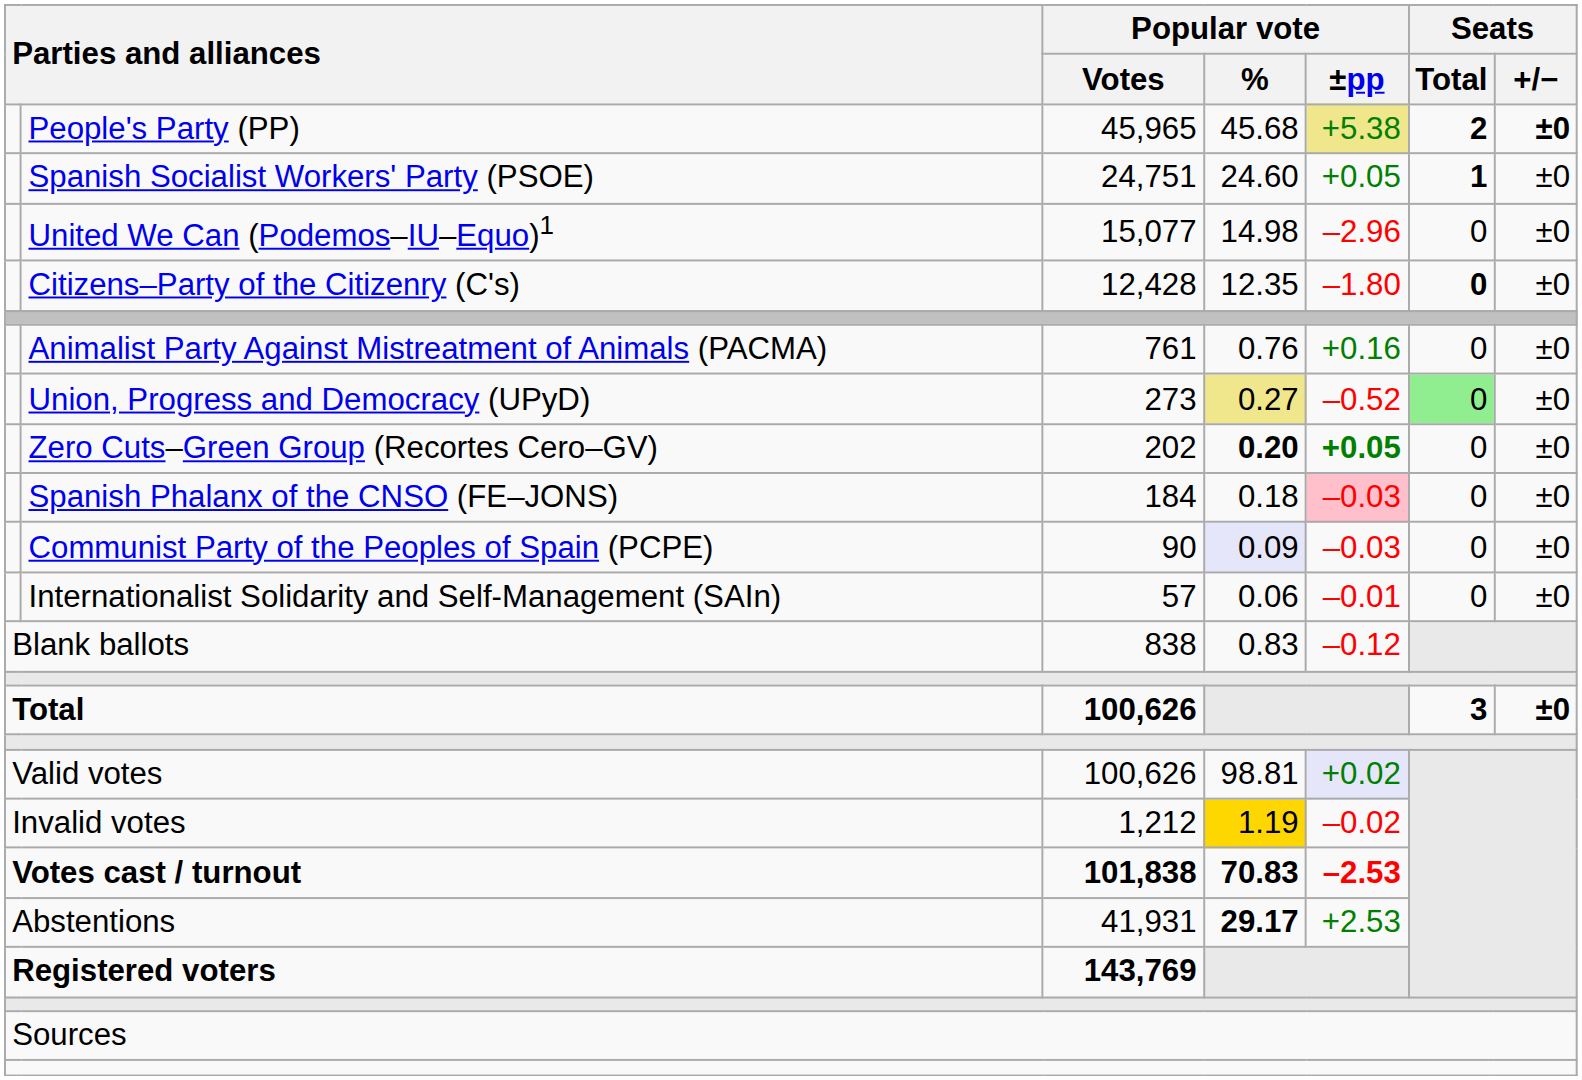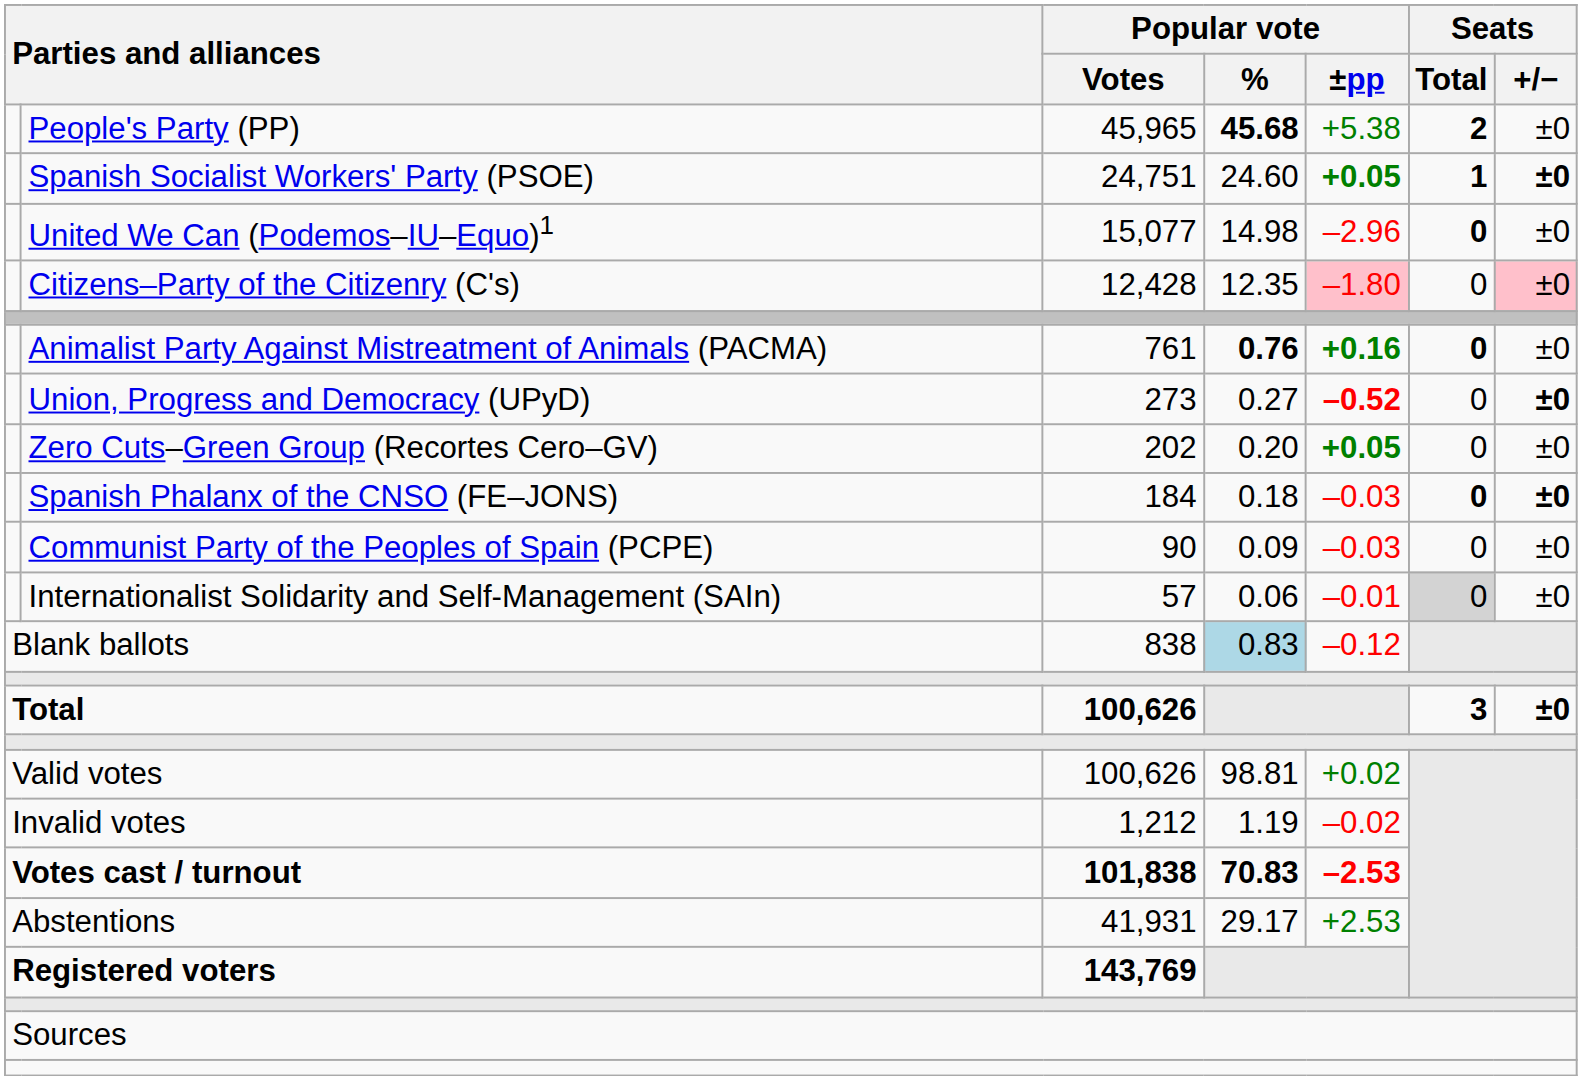People's Party (PP) | Popular vote / %: normal -> bold
People's Party (PP) | Popular vote / ±pp: khaki background -> no background
People's Party (PP) | Seats / +/−: bold -> normal
Spanish Socialist Workers' Party (PSOE) | Popular vote / ±pp: normal -> bold
Spanish Socialist Workers' Party (PSOE) | Seats / +/−: normal -> bold
United We Can (Podemos–IU–Equo)1 | Seats / Total: normal -> bold
Citizens–Party of the Citizenry (C's) | Popular vote / ±pp: no background -> pink background
Citizens–Party of the Citizenry (C's) | Seats / Total: bold -> normal
Citizens–Party of the Citizenry (C's) | Seats / +/−: no background -> pink background
Animalist Party Against Mistreatment of Animals (PACMA) | Popular vote / %: normal -> bold
Animalist Party Against Mistreatment of Animals (PACMA) | Popular vote / ±pp: normal -> bold
Animalist Party Against Mistreatment of Animals (PACMA) | Seats / Total: normal -> bold
Union, Progress and Democracy (UPyD) | Popular vote / %: khaki background -> no background
Union, Progress and Democracy (UPyD) | Popular vote / ±pp: normal -> bold
Union, Progress and Democracy (UPyD) | Seats / Total: lightgreen background -> no background
Union, Progress and Democracy (UPyD) | Seats / +/−: normal -> bold
Zero Cuts–Green Group (Recortes Cero–GV) | Popular vote / %: bold -> normal
Spanish Phalanx of the CNSO (FE–JONS) | Popular vote / ±pp: pink background -> no background
Spanish Phalanx of the CNSO (FE–JONS) | Seats / Total: normal -> bold
Spanish Phalanx of the CNSO (FE–JONS) | Seats / +/−: normal -> bold
Communist Party of the Peoples of Spain (PCPE) | Popular vote / %: lavender background -> no background
Internationalist Solidarity and Self-Management (SAIn) | Seats / Total: no background -> lightgrey background
Blank ballots | Popular vote / %: no background -> lightblue background
Valid votes | Popular vote / ±pp: lavender background -> no background
Invalid votes | Popular vote / %: gold background -> no background
Abstentions | Popular vote / %: bold -> normal
